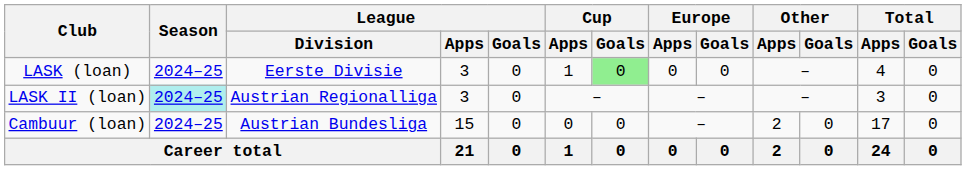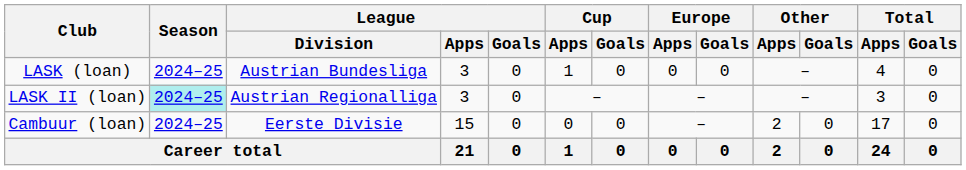LASK (loan) | League / Division: Eerste Divisie -> Austrian Bundesliga
LASK (loan) | Cup / Goals: lightgreen background -> no background
Cambuur (loan) | League / Division: Austrian Bundesliga -> Eerste Divisie
